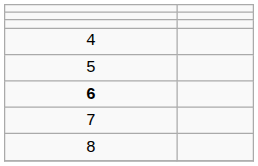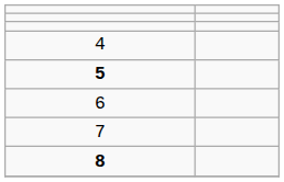row 5 | column 1: normal -> bold
row 6 | column 1: bold -> normal
row 8 | column 1: normal -> bold
